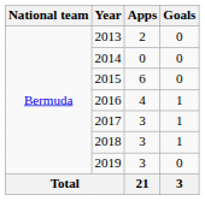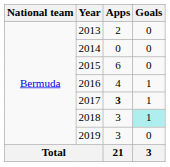2017 | Apps: normal -> bold
2018 | Goals: no background -> paleturquoise background
